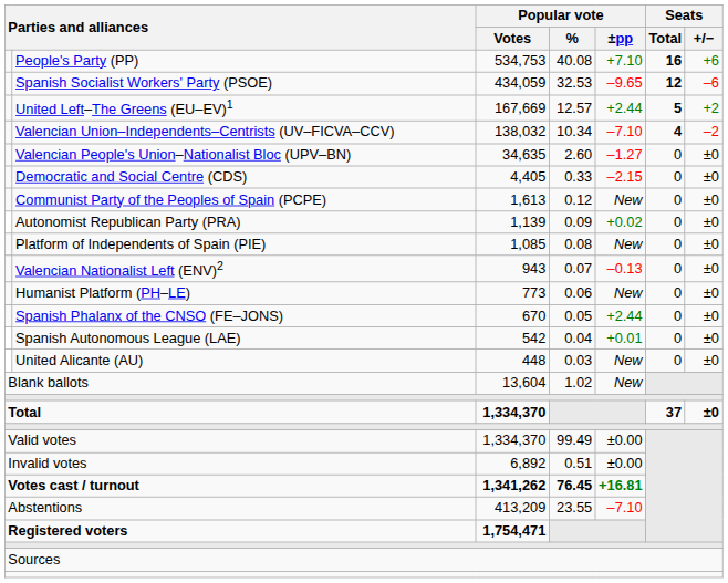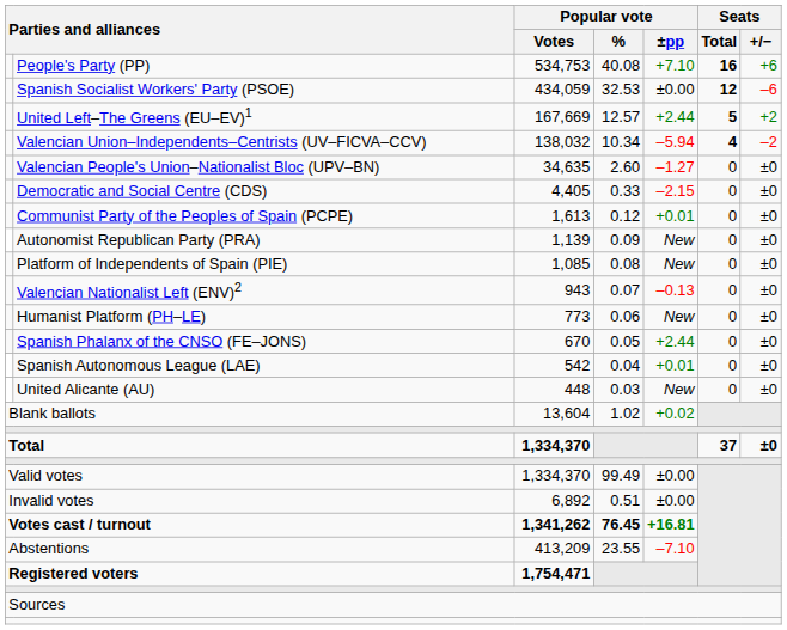Spanish Socialist Workers' Party (PSOE) | Popular vote / ±pp: –9.65 -> ±0.00
Valencian Union–Independents–Centrists (UV–FICVA–CCV) | Popular vote / ±pp: –7.10 -> –5.94
Communist Party of the Peoples of Spain (PCPE) | Popular vote / ±pp: New -> +0.01
Autonomist Republican Party (PRA) | Popular vote / ±pp: +0.02 -> New
Blank ballots | Popular vote / ±pp: New -> +0.02
